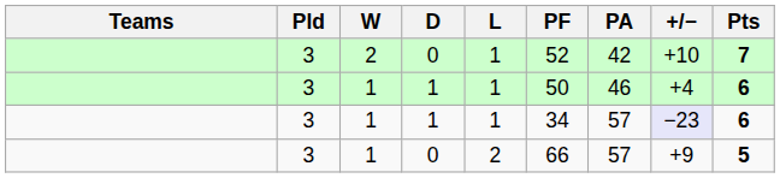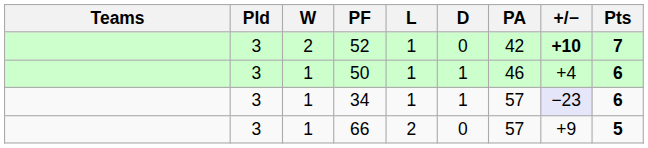columns swapped: D <-> PF
row 2 | +/−: normal -> bold
